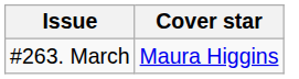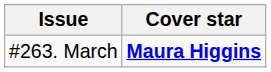#263. March | Cover star: normal -> bold
